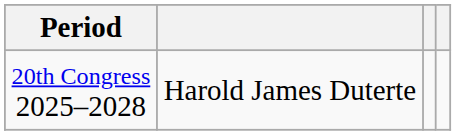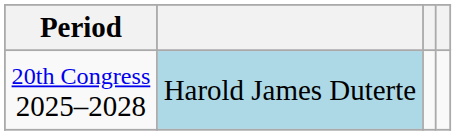20th Congress 2025–2028 | column 2: no background -> lightblue background
